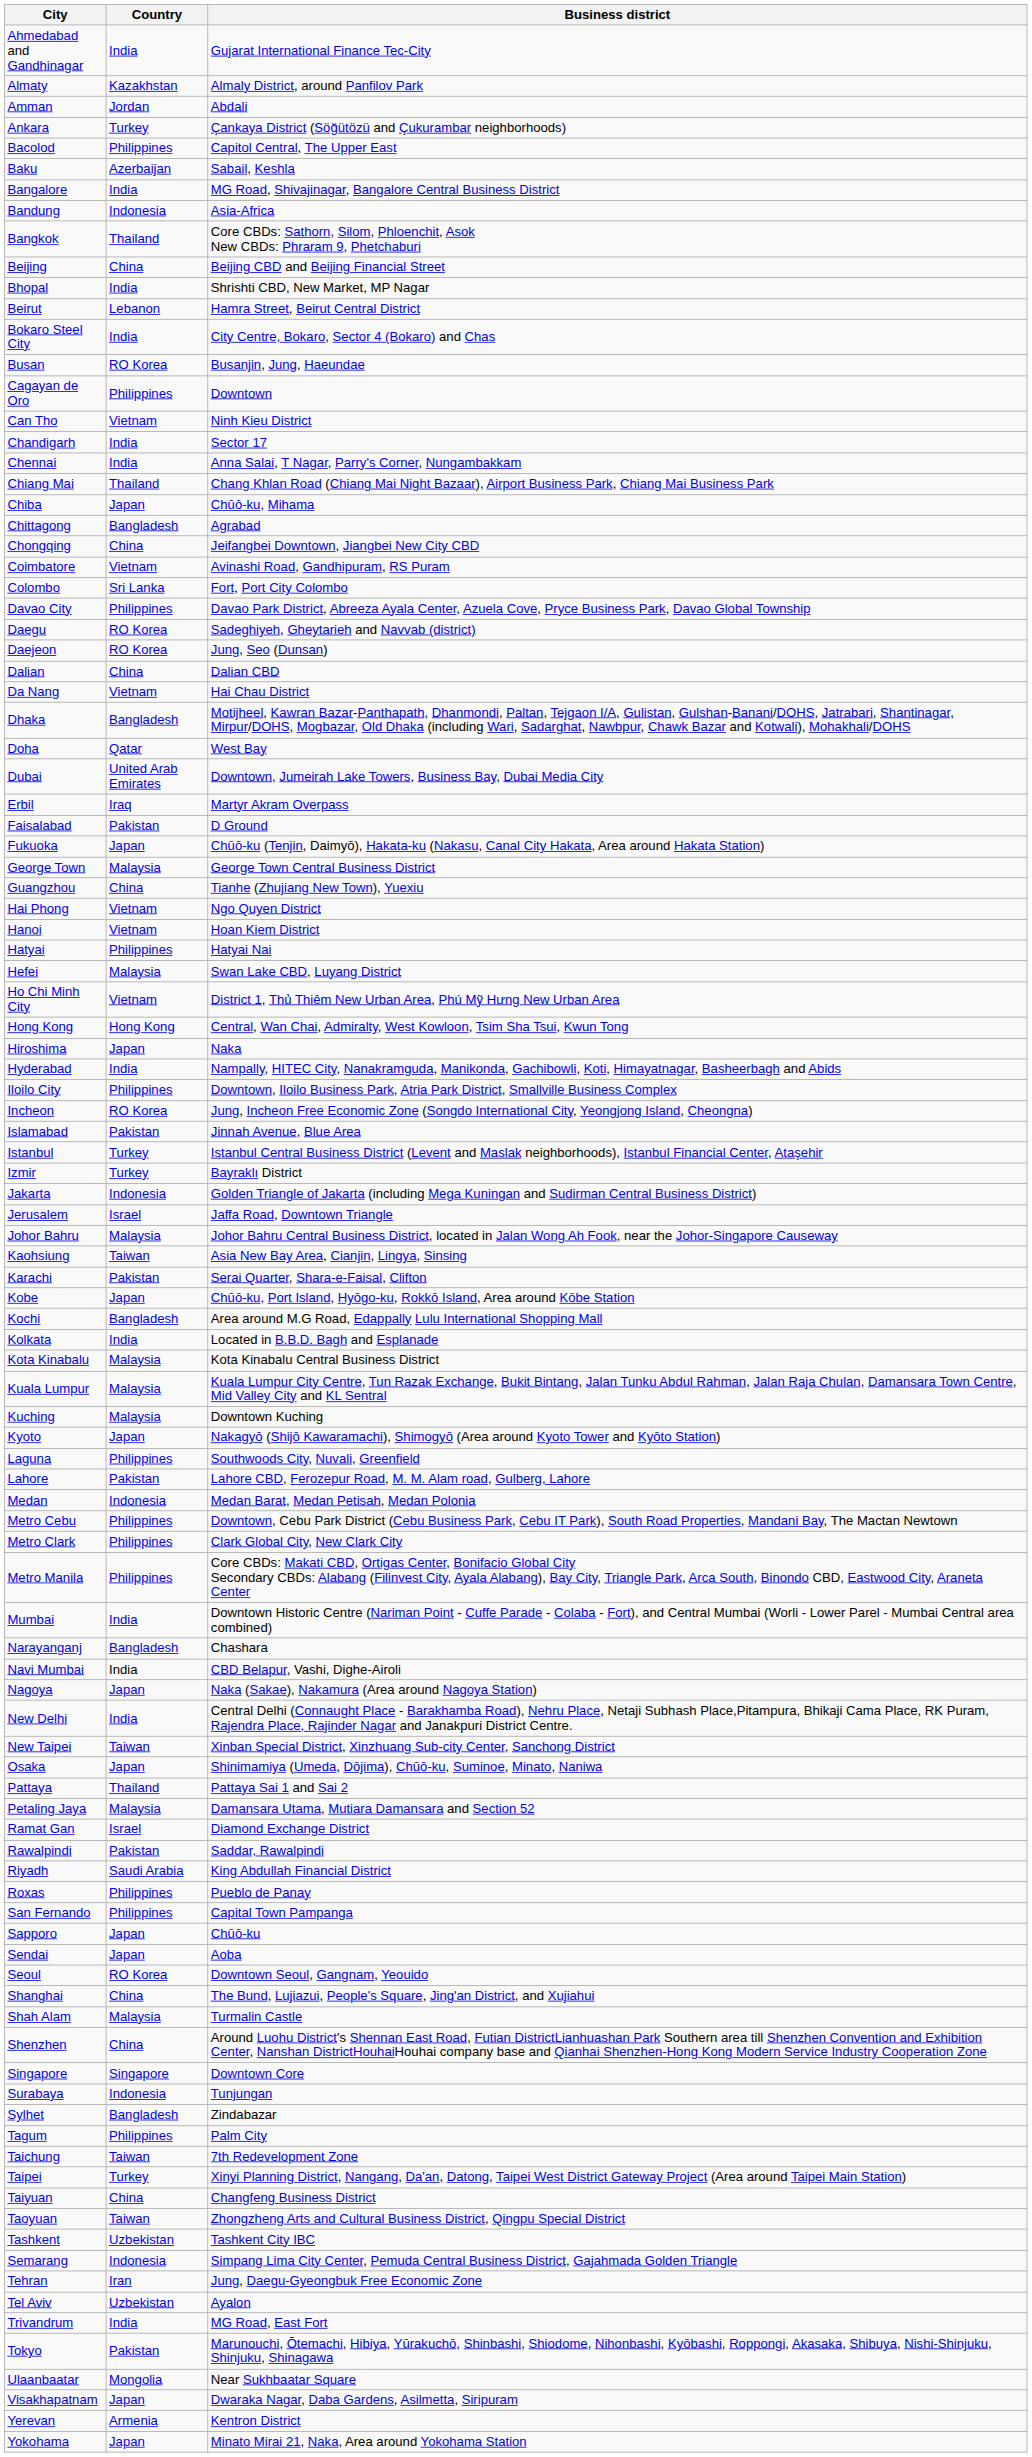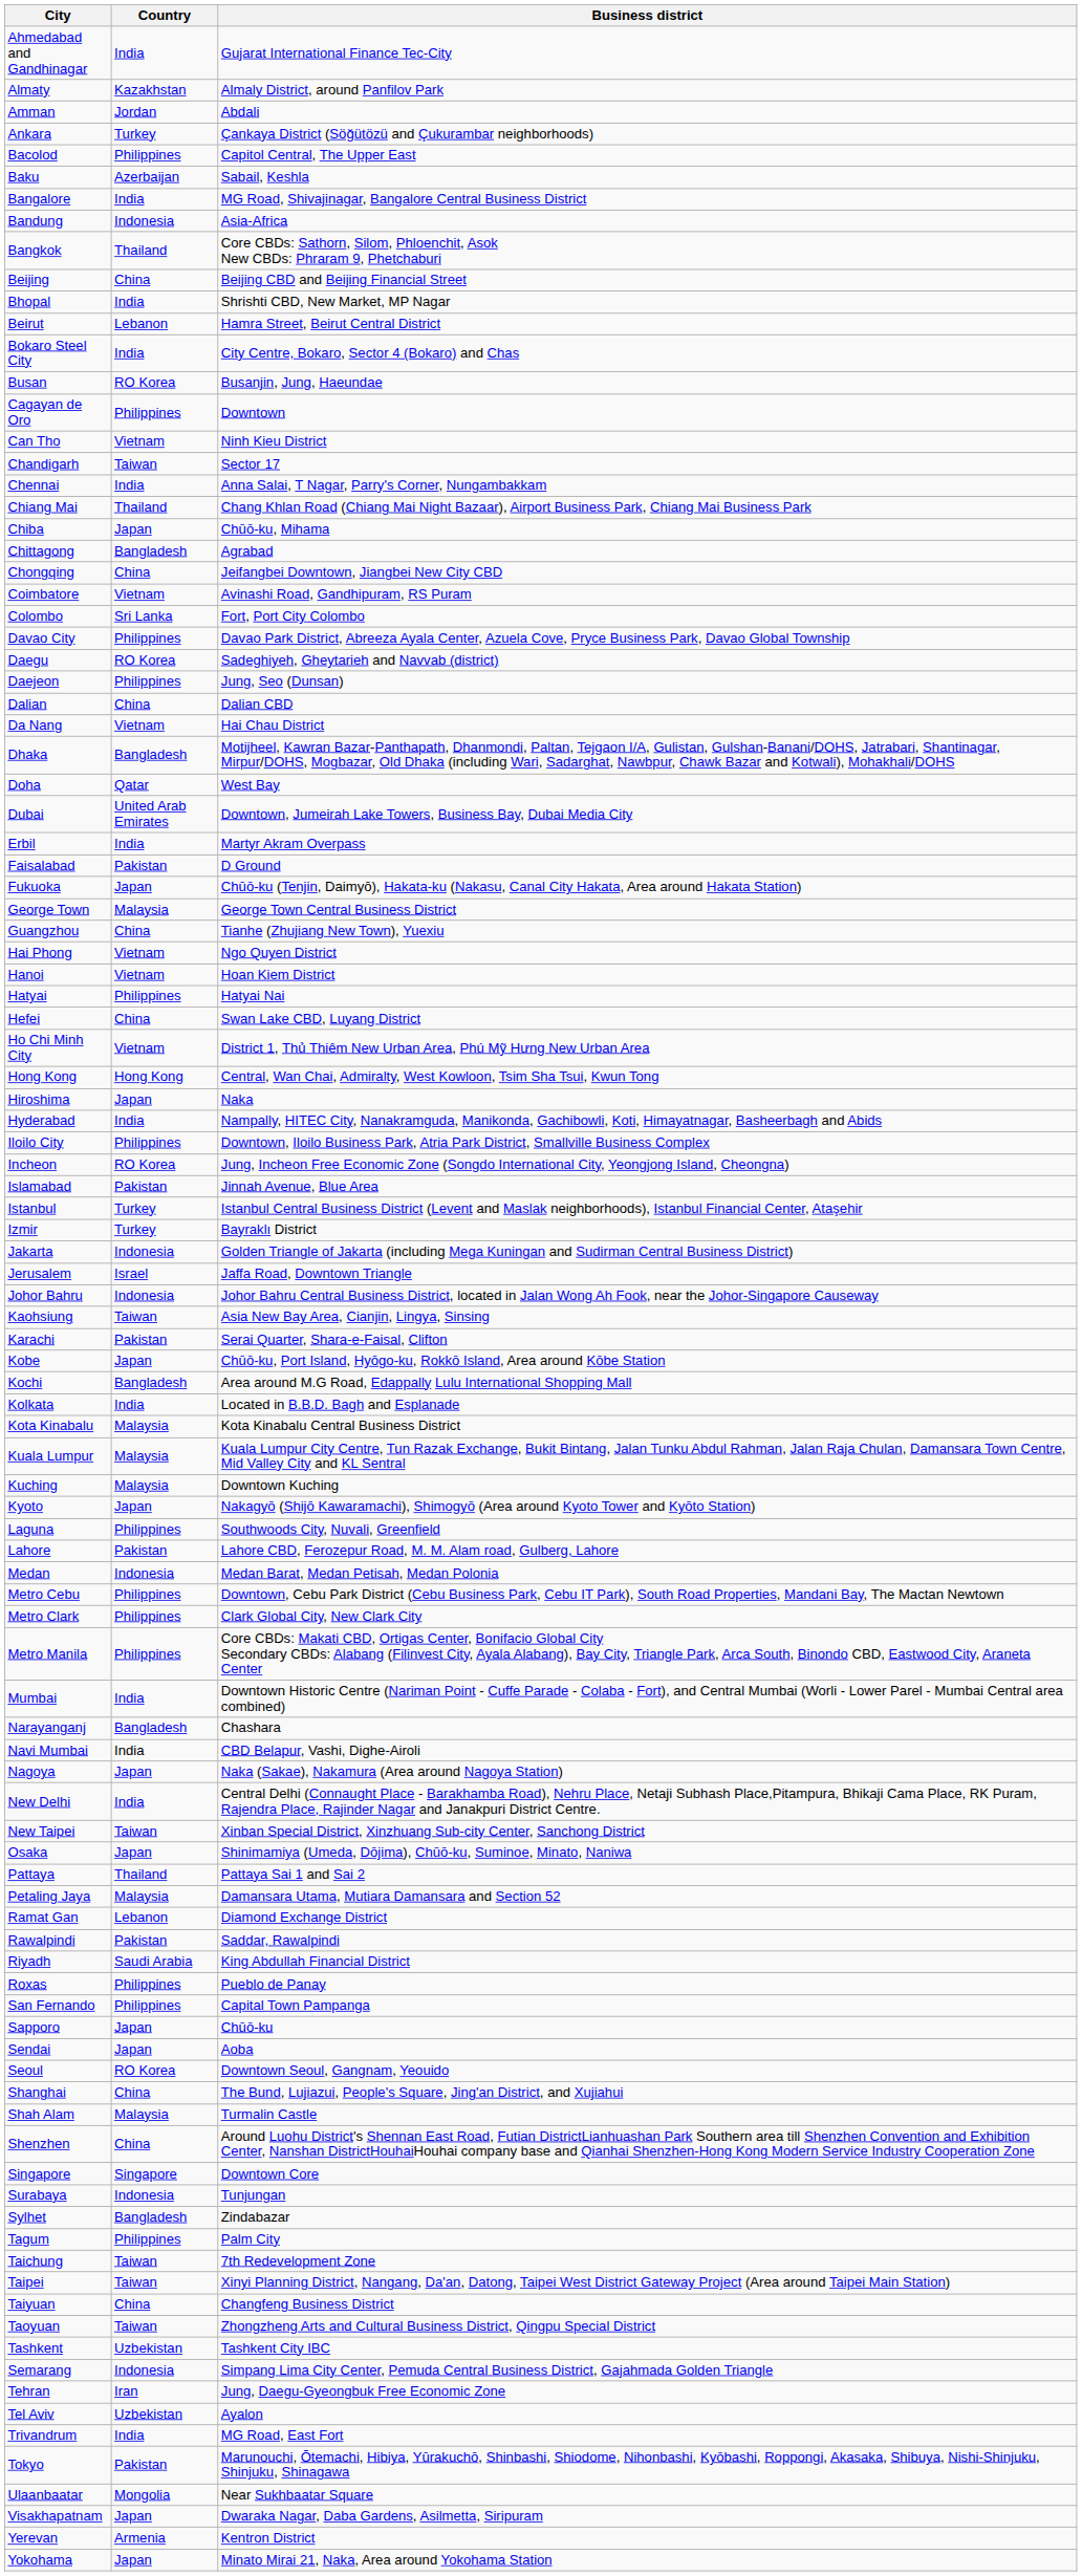Chandigarh | Country: India -> Taiwan
Daejeon | Country: RO Korea -> Philippines
Erbil | Country: Iraq -> India
Hefei | Country: Malaysia -> China
Johor Bahru | Country: Malaysia -> Indonesia
Ramat Gan | Country: Israel -> Lebanon
Taipei | Country: Turkey -> Taiwan
